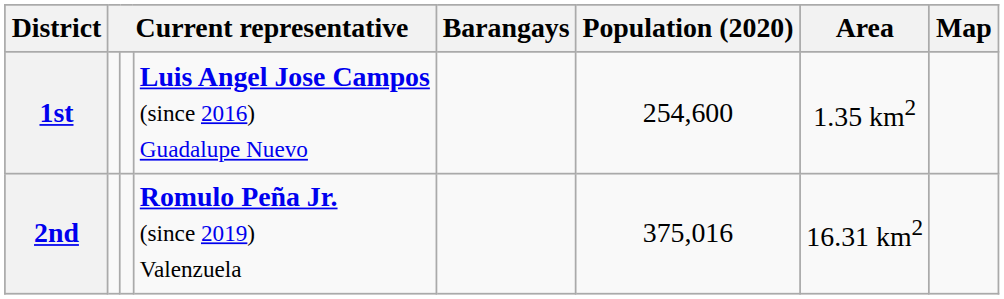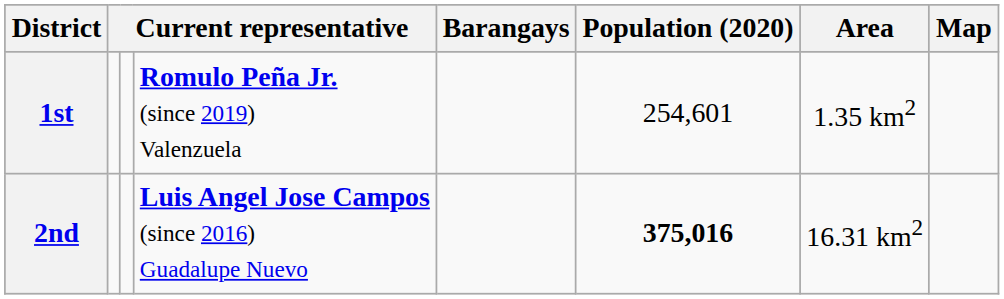1st | column 4: Luis Angel Jose Campos (since 2016) Guadalupe Nuevo -> Romulo Peña Jr. (since 2019) Valenzuela
1st | Population (2020): 254,600 -> 254,601
2nd | column 4: Romulo Peña Jr. (since 2019) Valenzuela -> Luis Angel Jose Campos (since 2016) Guadalupe Nuevo
2nd | Population (2020): normal -> bold
